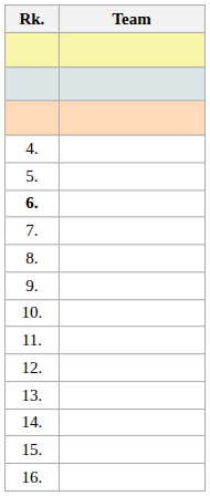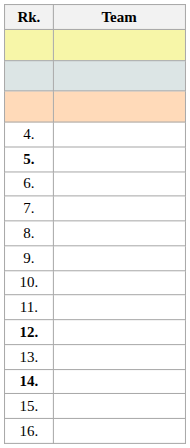row 6 | Rk.: normal -> bold
row 7 | Rk.: bold -> normal
row 13 | Rk.: normal -> bold
row 15 | Rk.: normal -> bold
